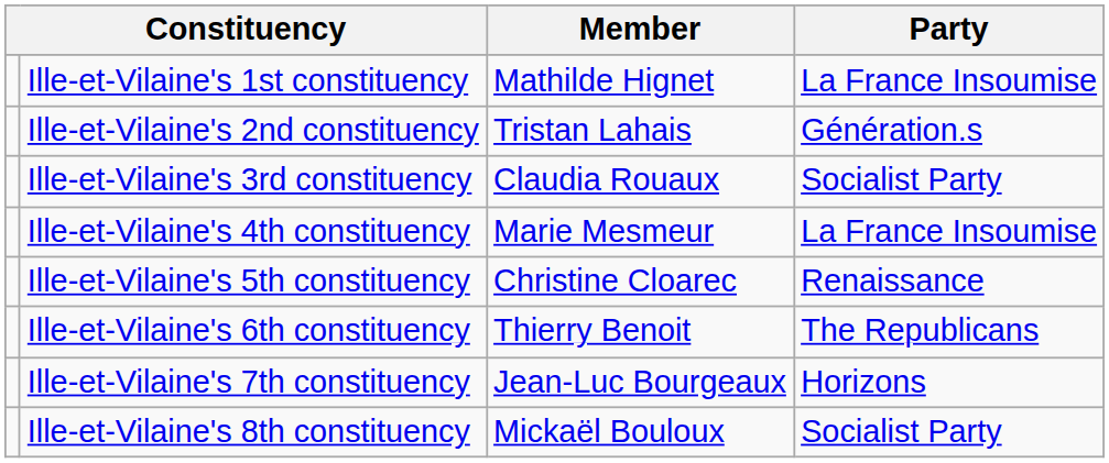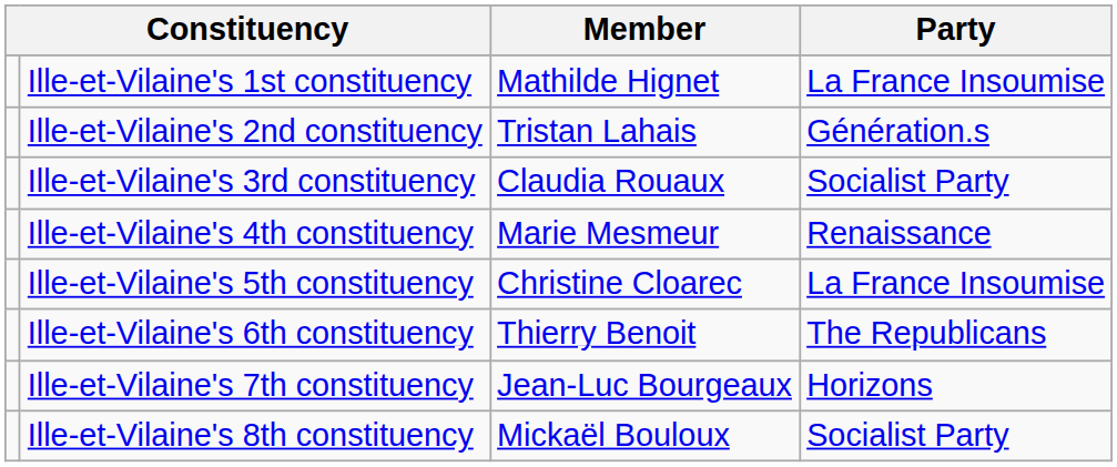Ille-et-Vilaine's 4th constituency | Party: La France Insoumise -> Renaissance
Ille-et-Vilaine's 5th constituency | Party: Renaissance -> La France Insoumise
